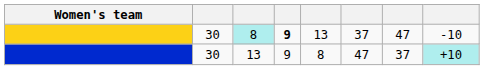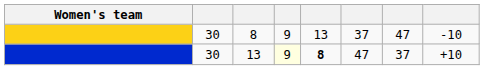row 2 | column 3: paleturquoise background -> no background
row 2 | column 4: bold -> normal
row 3 | column 4: no background -> lightyellow background
row 3 | column 5: normal -> bold
row 3 | column 8: paleturquoise background -> no background
